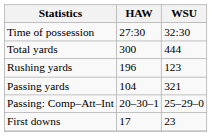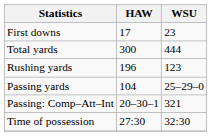rows swapped: First downs <-> Time of possession
Passing yards | WSU: 321 -> 25–29–0
Passing: Comp–Att–Int | WSU: 25–29–0 -> 321
